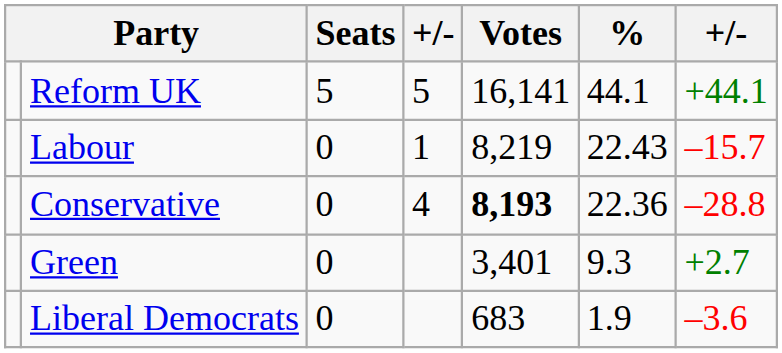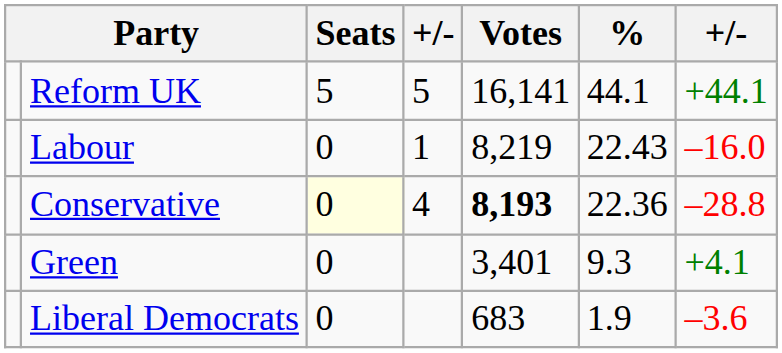Labour | column 7: –15.7 -> –16.0
Conservative | Seats: no background -> lightyellow background
Green | column 7: +2.7 -> +4.1
